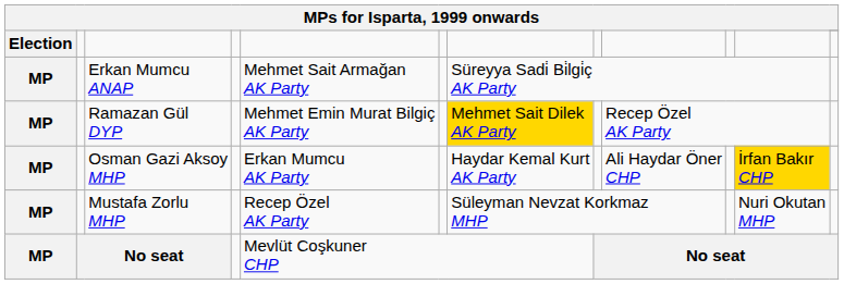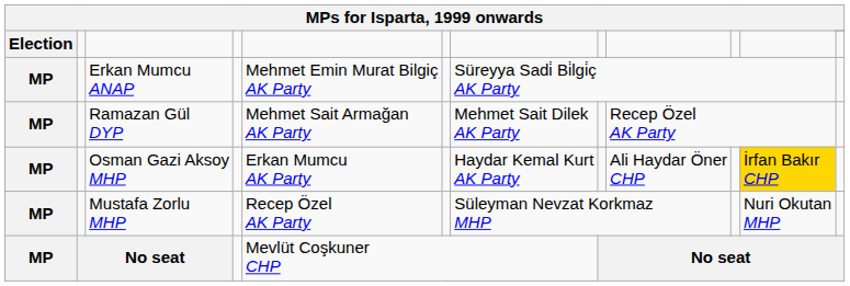Erkan Mumcu ANAP | column 5: Mehmet Sait Armağan AK Party -> Mehmet Emin Murat Bilgiç AK Party
Ramazan Gül DYP | column 5: Mehmet Emin Murat Bilgiç AK Party -> Mehmet Sait Armağan AK Party
Ramazan Gül DYP | column 7: gold background -> no background
